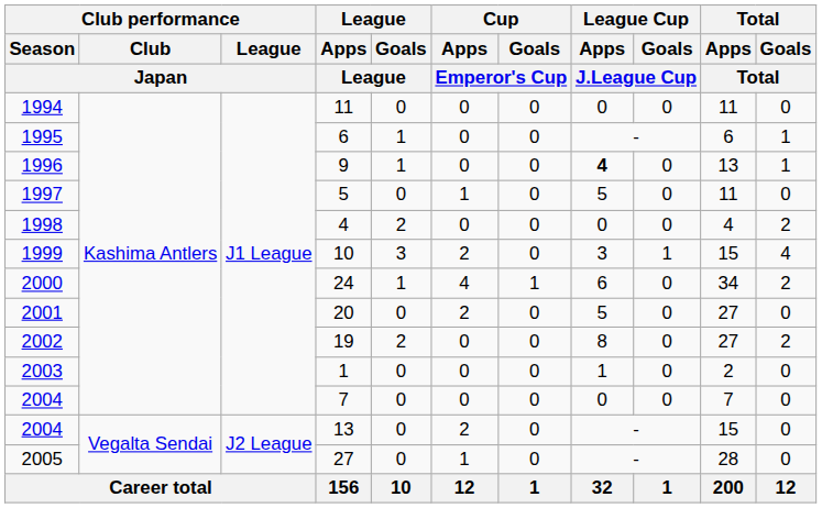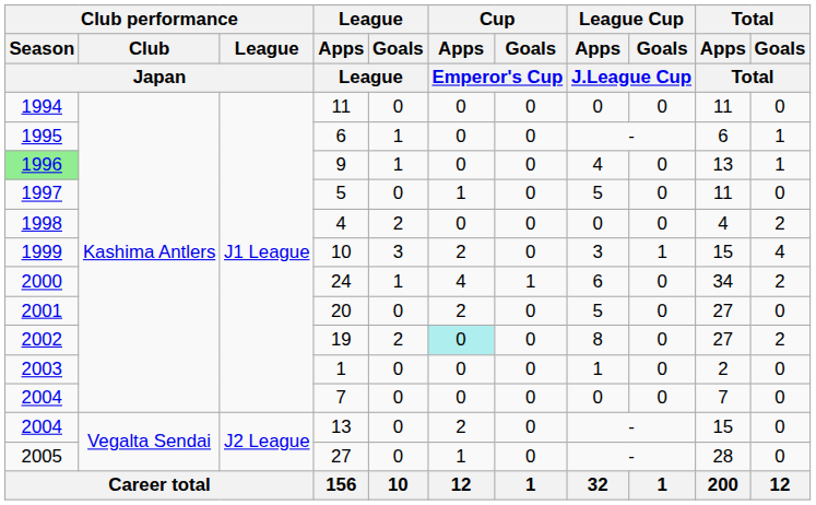9 | Club performance / Season / Japan: no background -> lightgreen background
9 | League Cup / Apps / J.League Cup: bold -> normal
19 | Cup / Apps / Emperor's Cup: no background -> paleturquoise background
